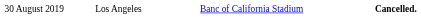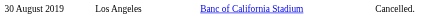30 August 2019 | column 4: bold -> normal
